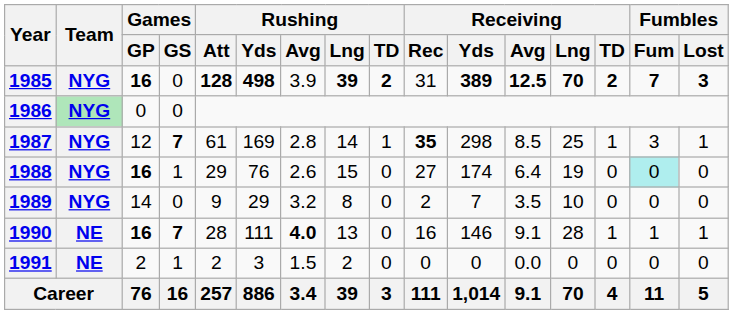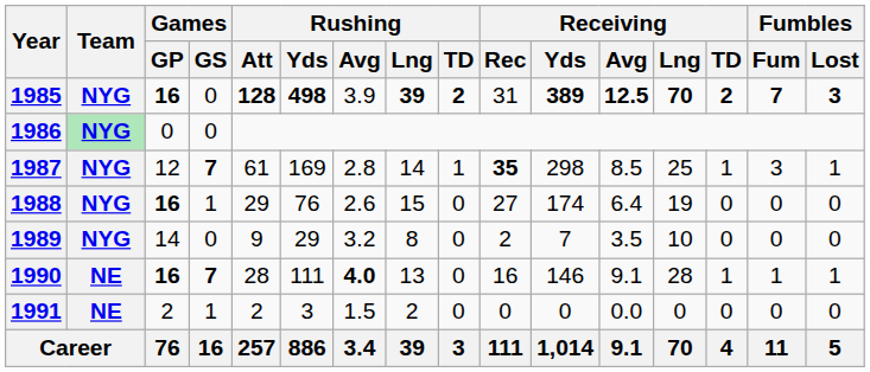1988 | Fumbles / Fum: paleturquoise background -> no background
